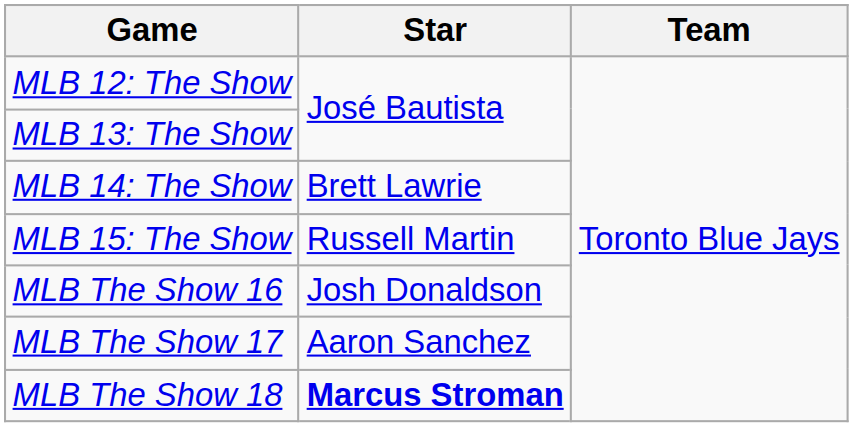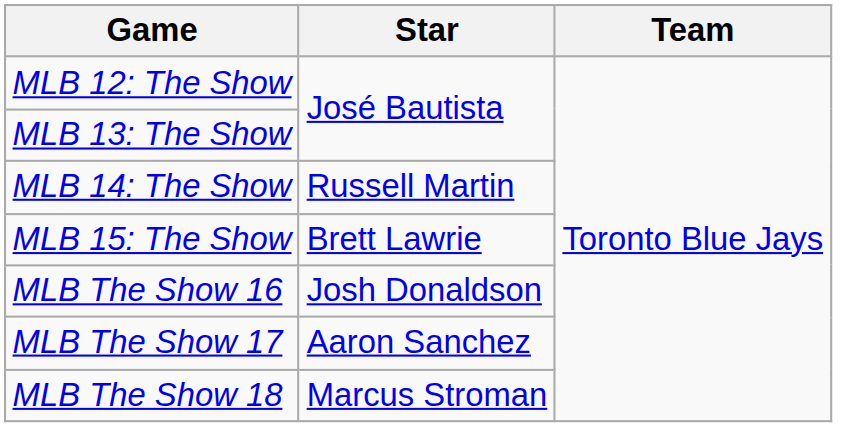MLB 14: The Show | Star: Brett Lawrie -> Russell Martin
MLB 15: The Show | Star: Russell Martin -> Brett Lawrie
MLB The Show 18 | Star: bold -> normal
